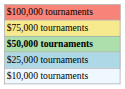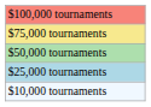row 3 | column 1: bold -> normal
